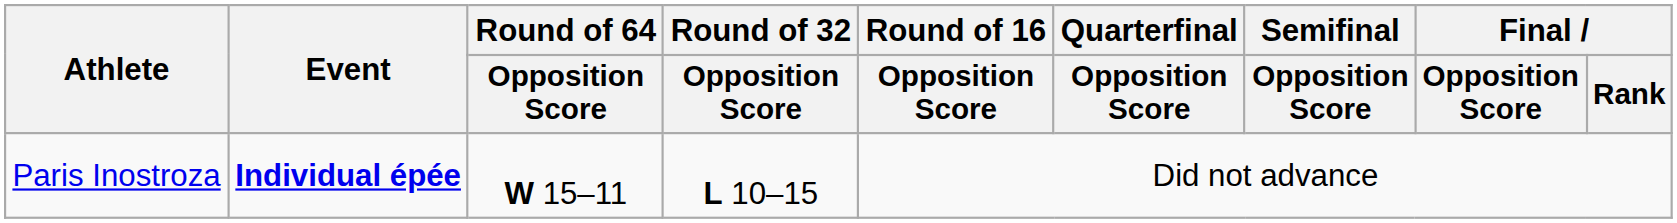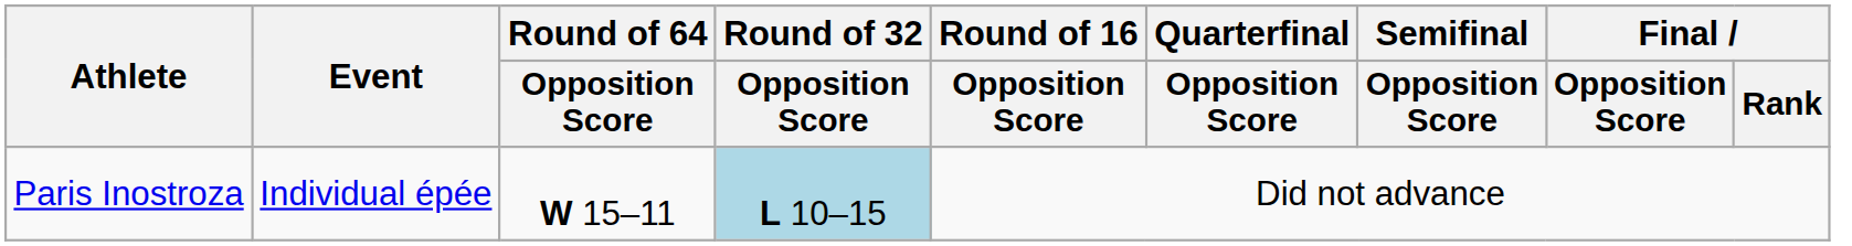Paris Inostroza | Event: bold -> normal
Paris Inostroza | Round of 32 / Opposition Score: no background -> lightblue background
